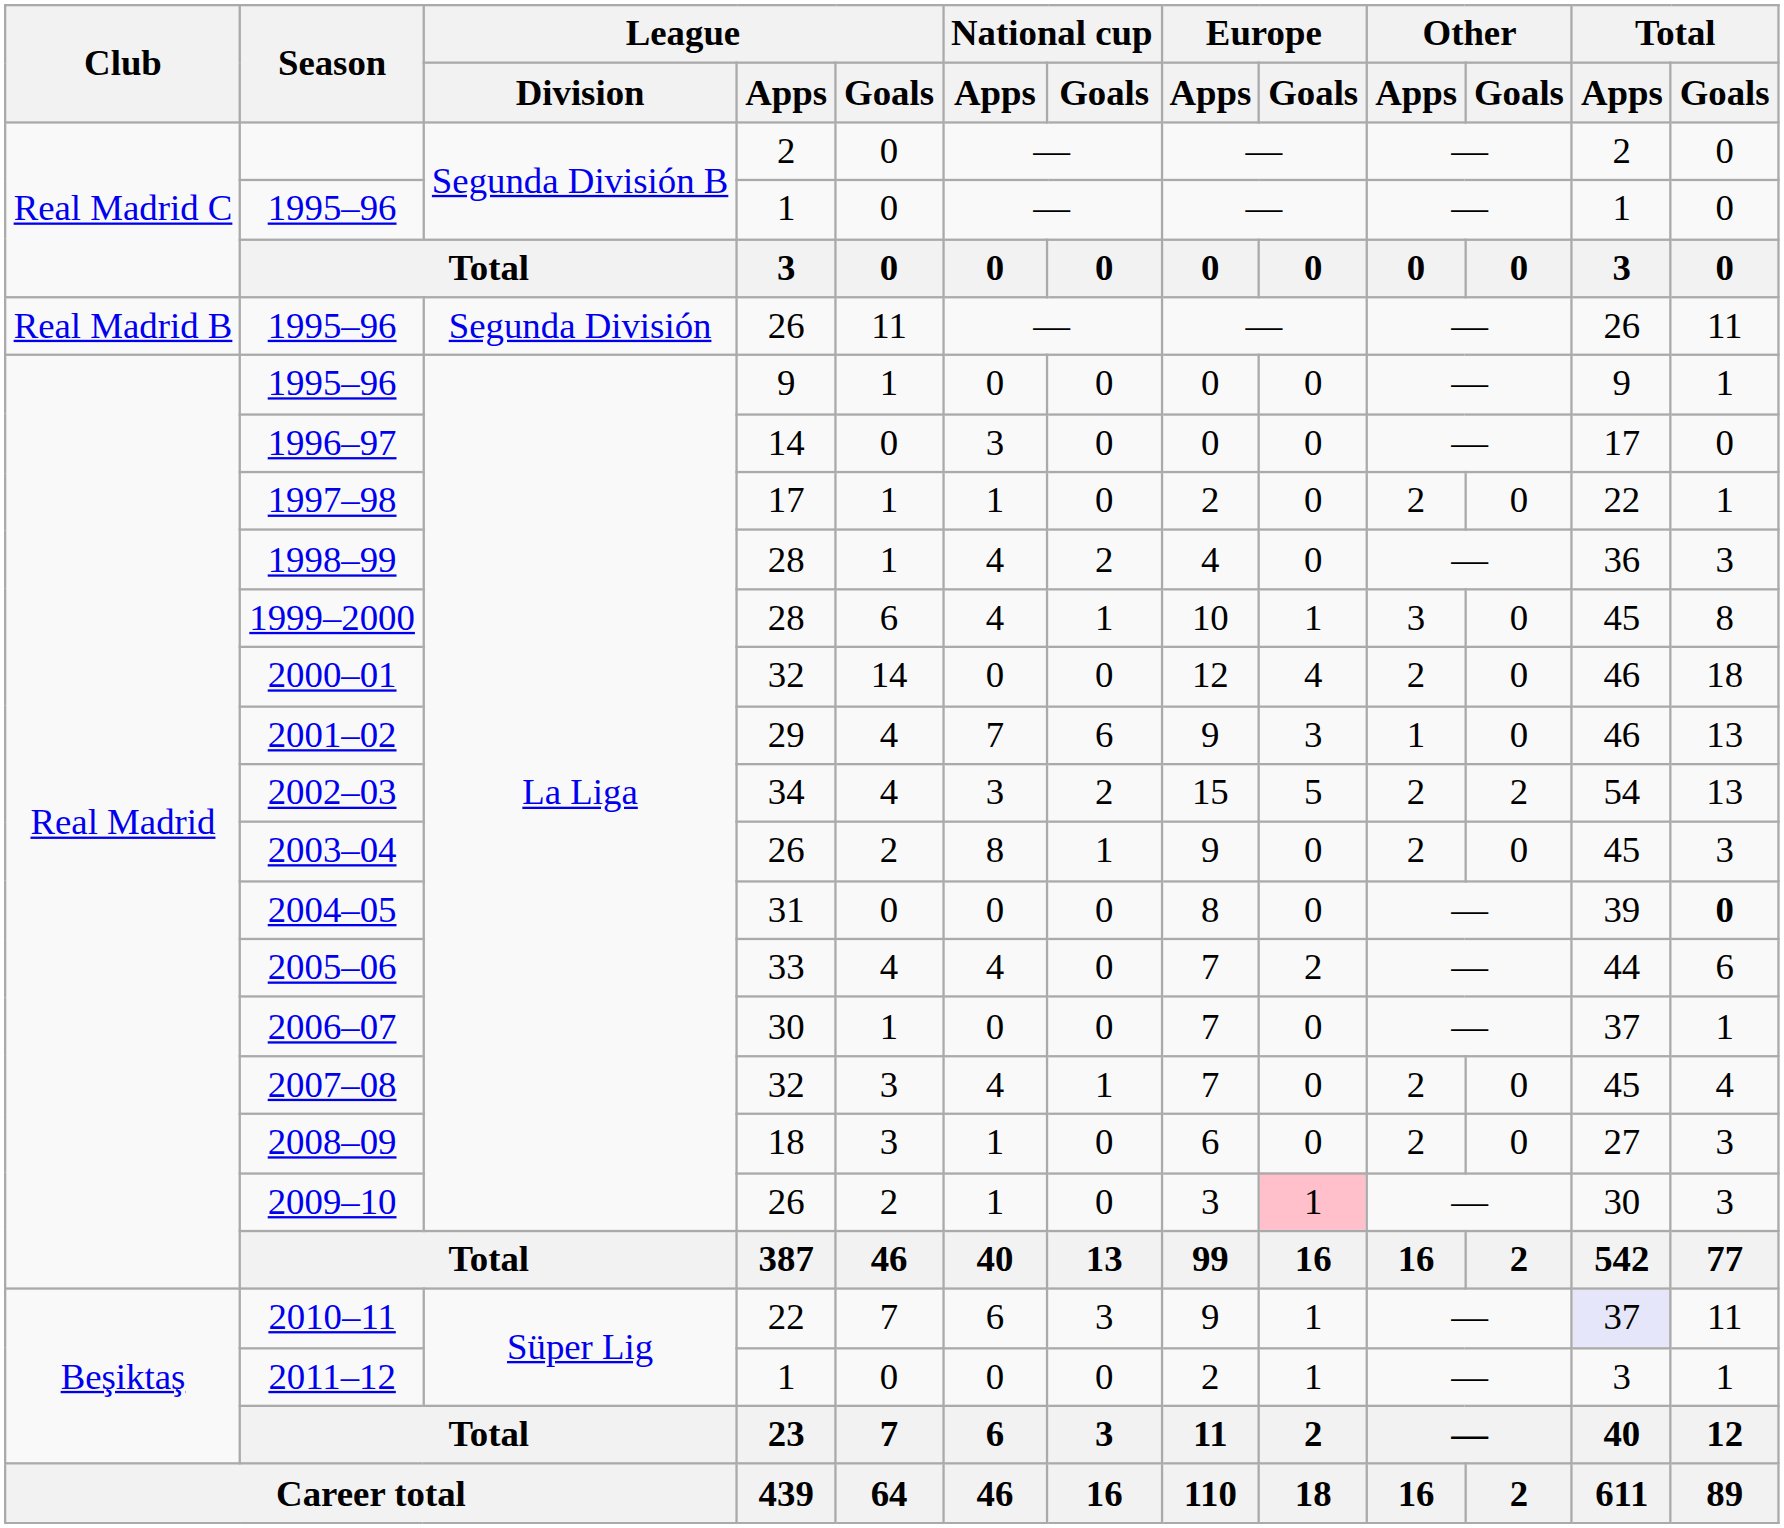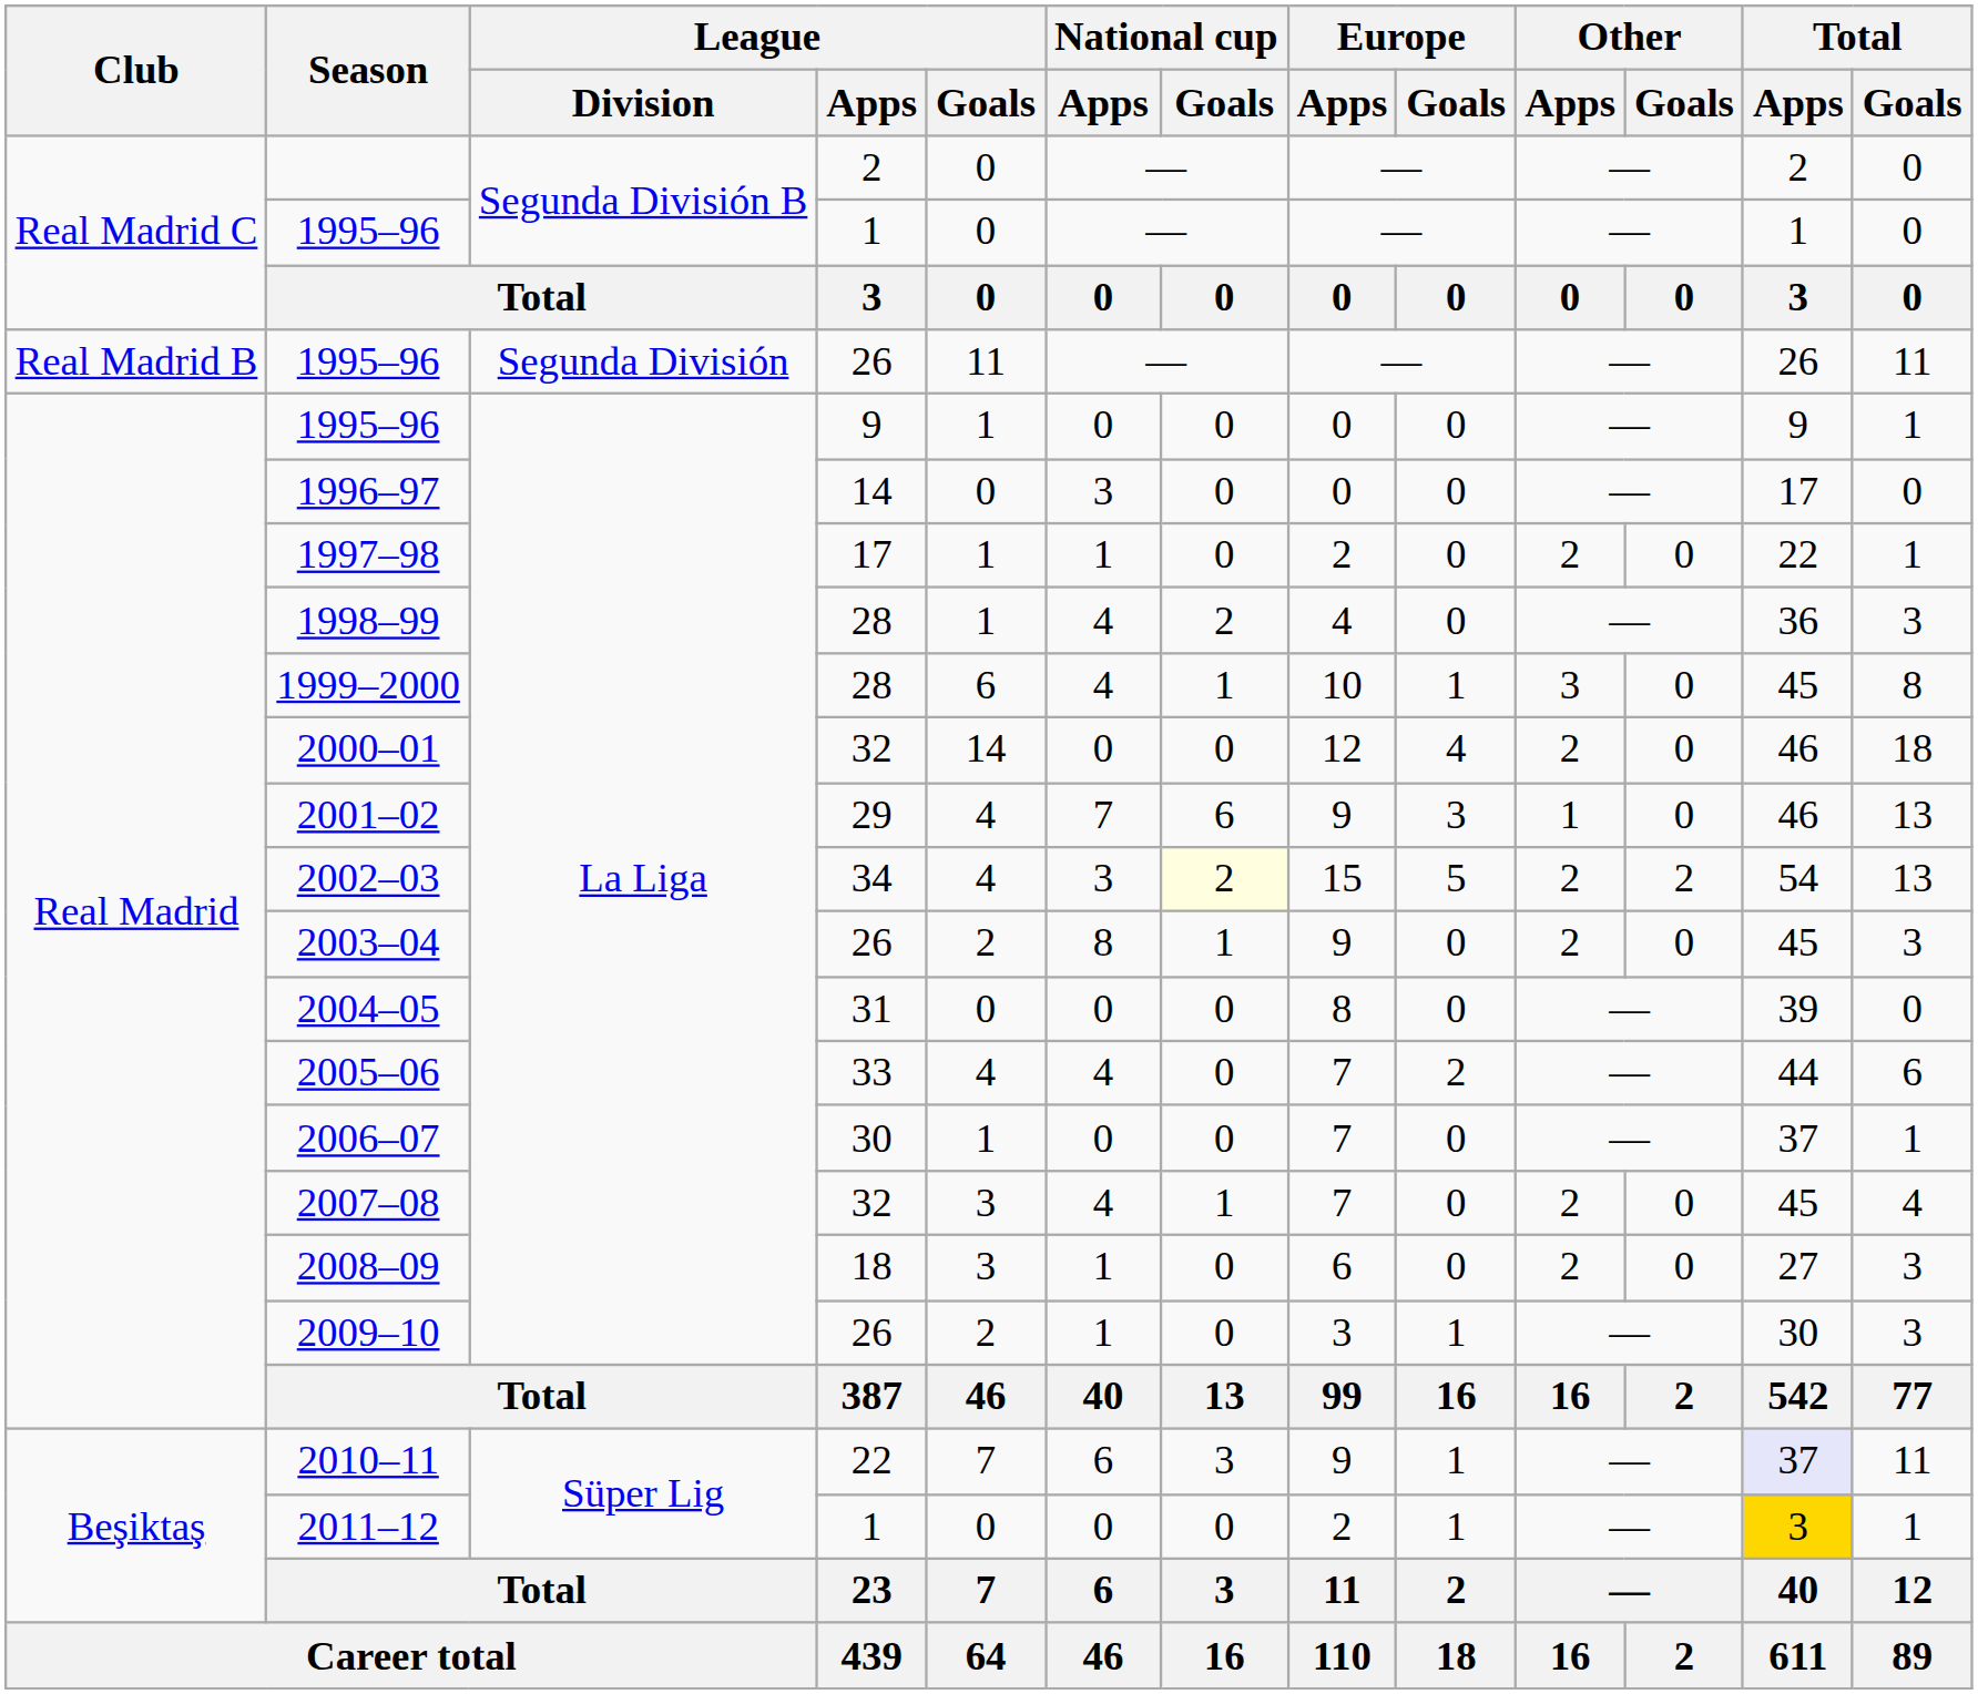2002–03 | National cup / Goals: no background -> lightyellow background
2004–05 | Total / Goals: bold -> normal
2009–10 | Europe / Goals: pink background -> no background
2011–12 | Total / Apps: no background -> gold background
